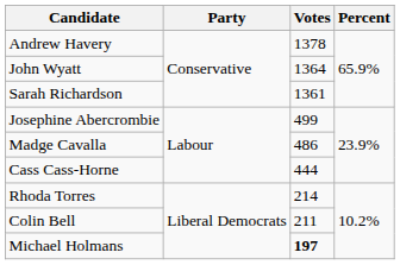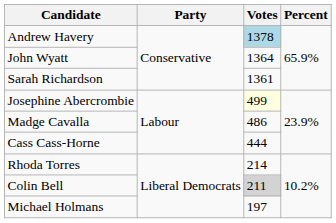Andrew Havery | Votes: no background -> lightblue background
Josephine Abercrombie | Votes: no background -> lightyellow background
Colin Bell | Votes: no background -> lightgrey background
Michael Holmans | Votes: bold -> normal
